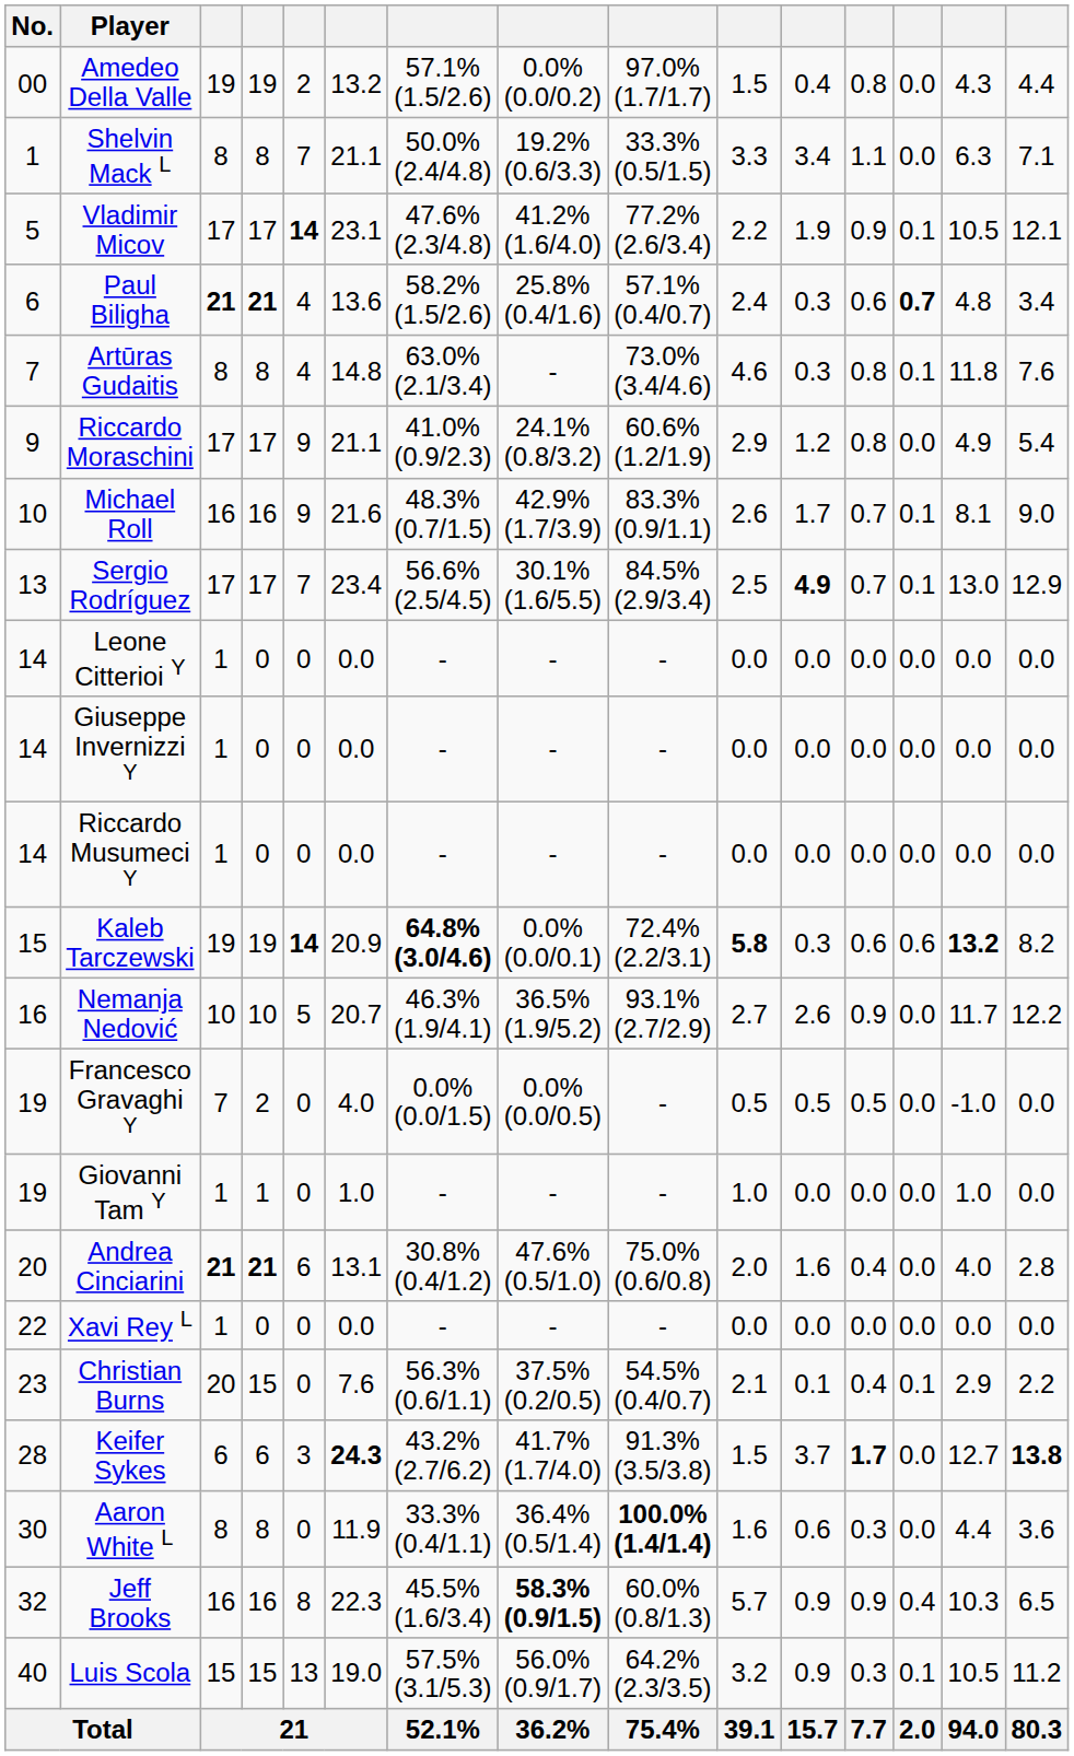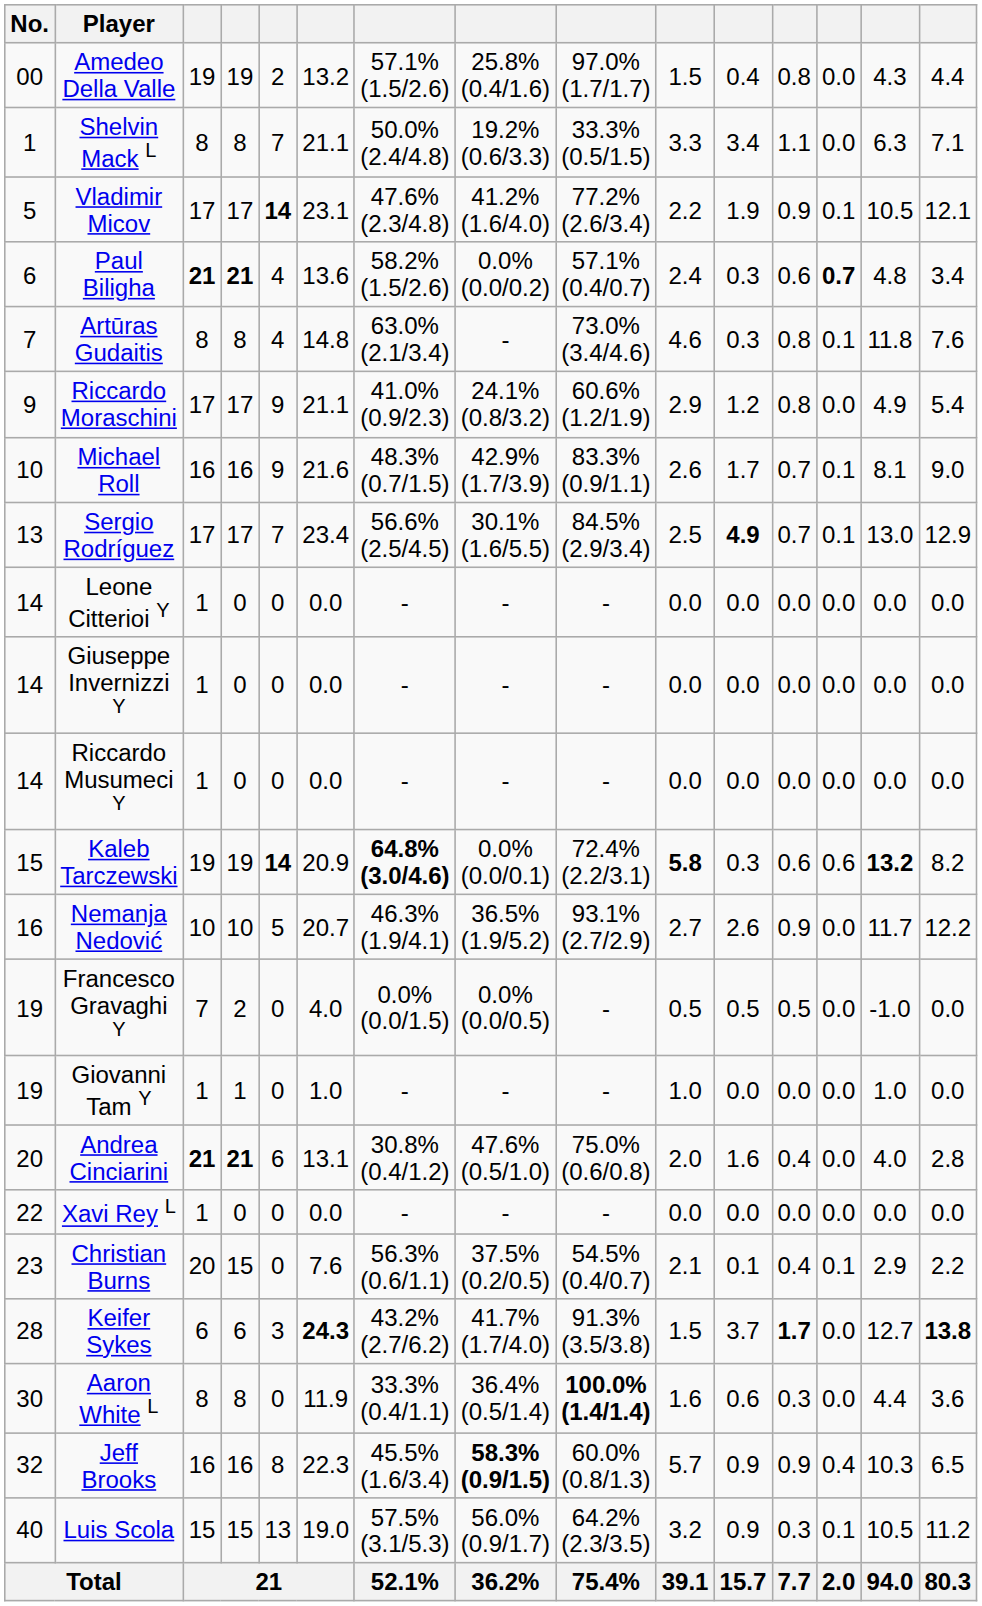Amedeo Della Valle | column 8: 0.0% (0.0/0.2) -> 25.8% (0.4/1.6)
Paul Biligha | column 8: 25.8% (0.4/1.6) -> 0.0% (0.0/0.2)
